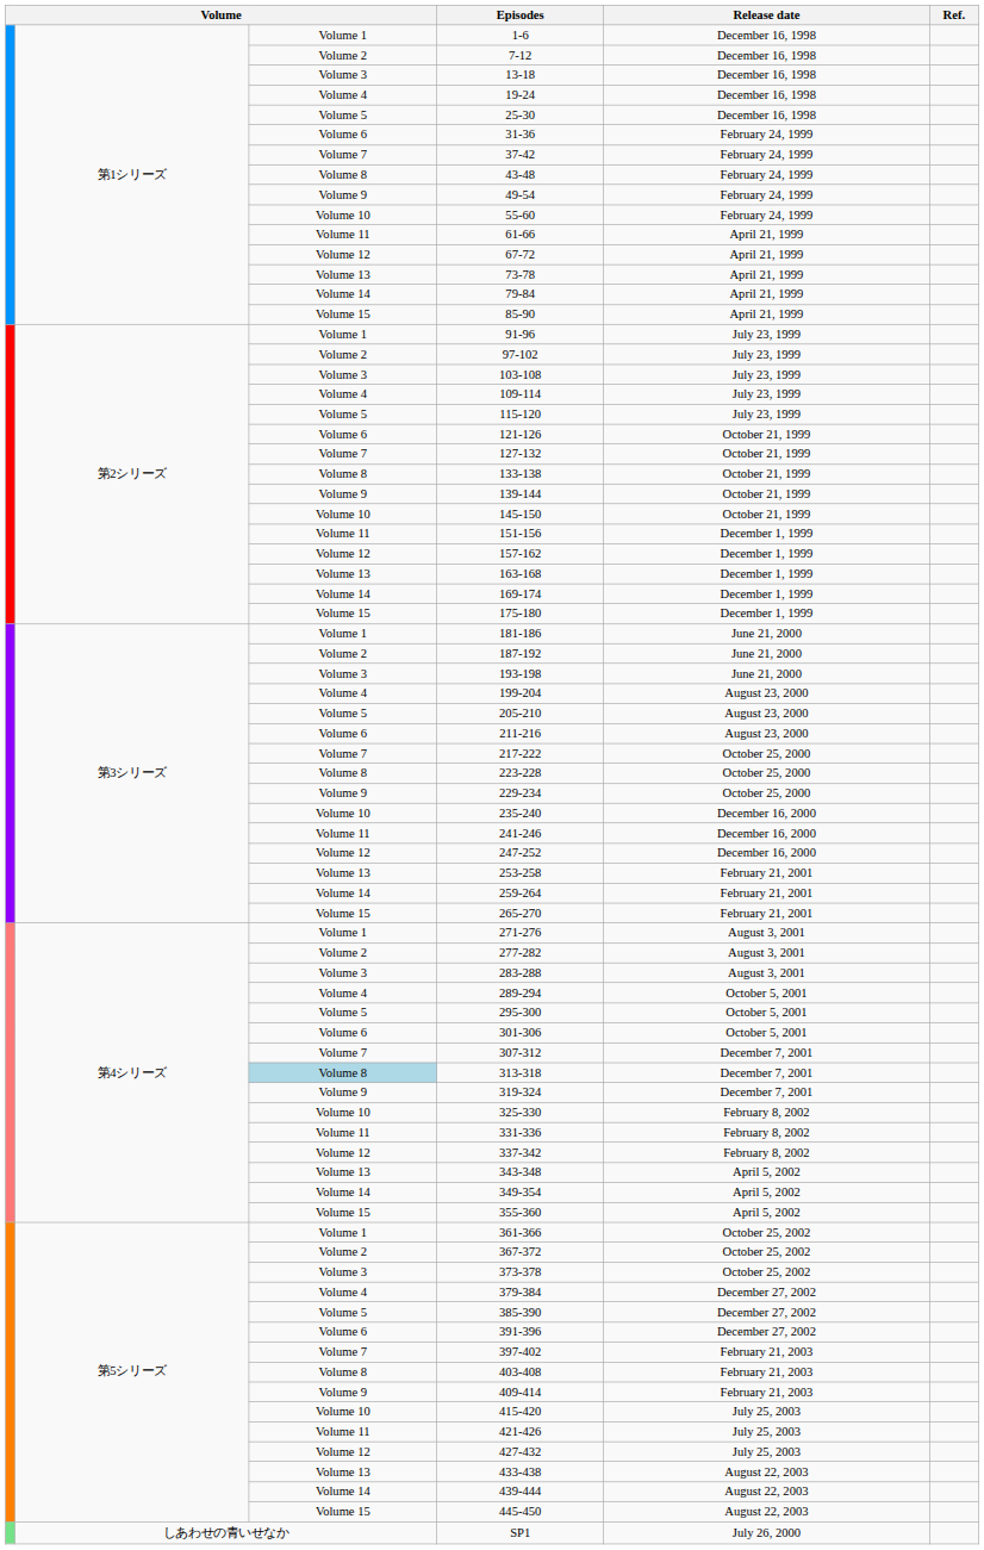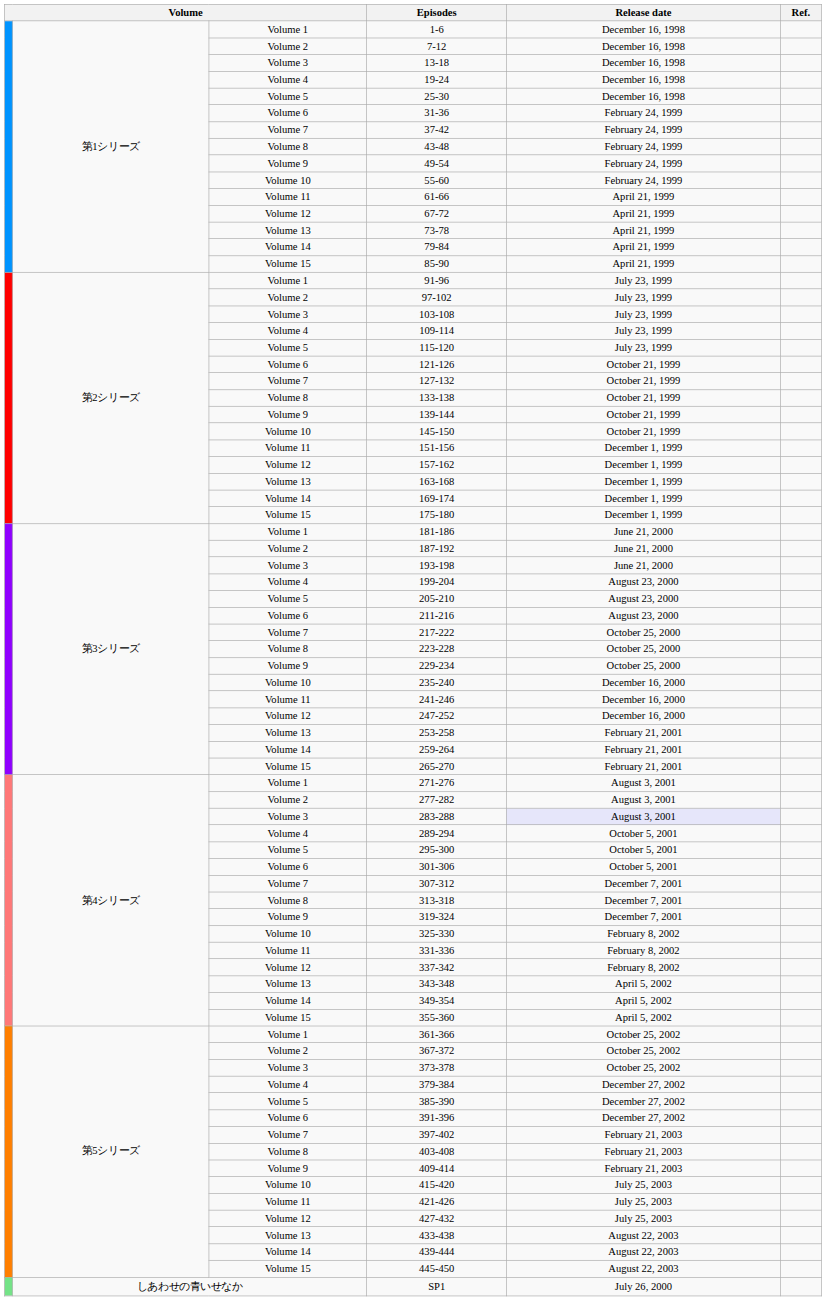283-288 | Release date: no background -> lavender background
313-318 | column 3: lightblue background -> no background
